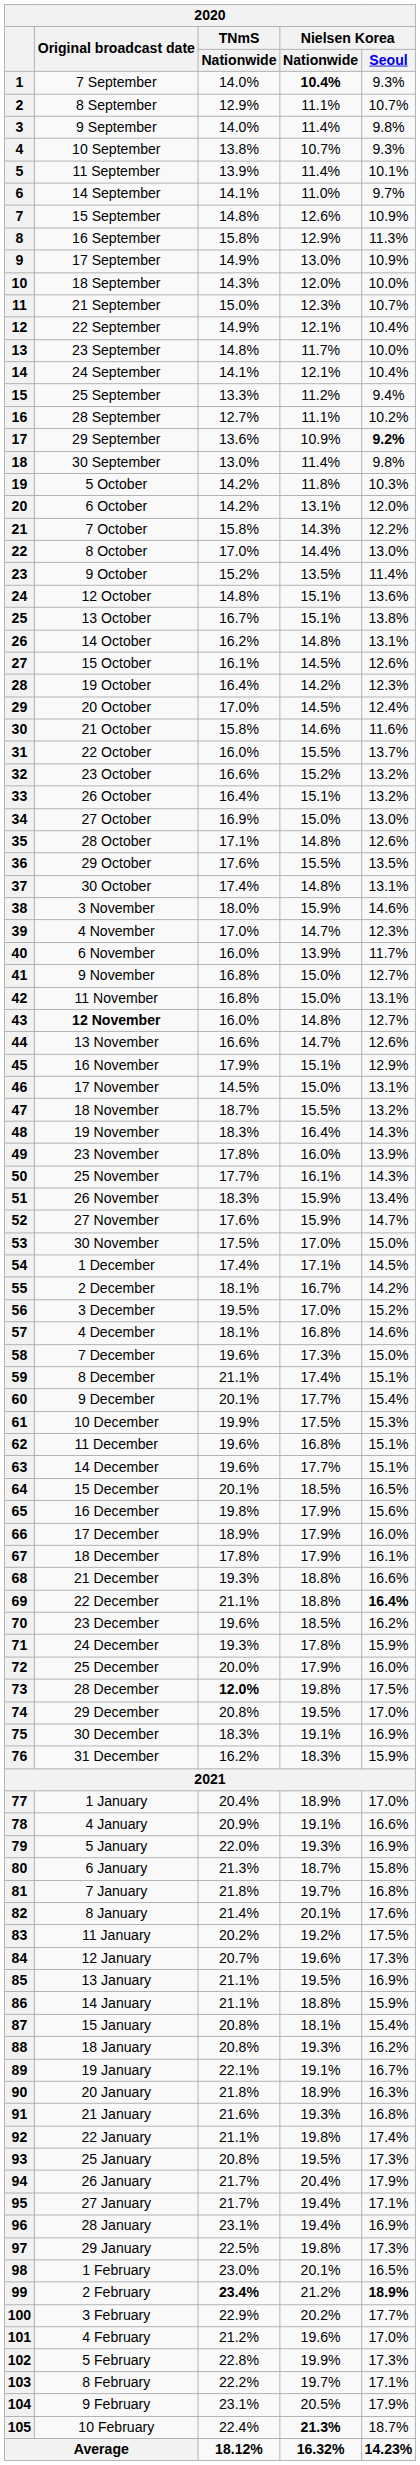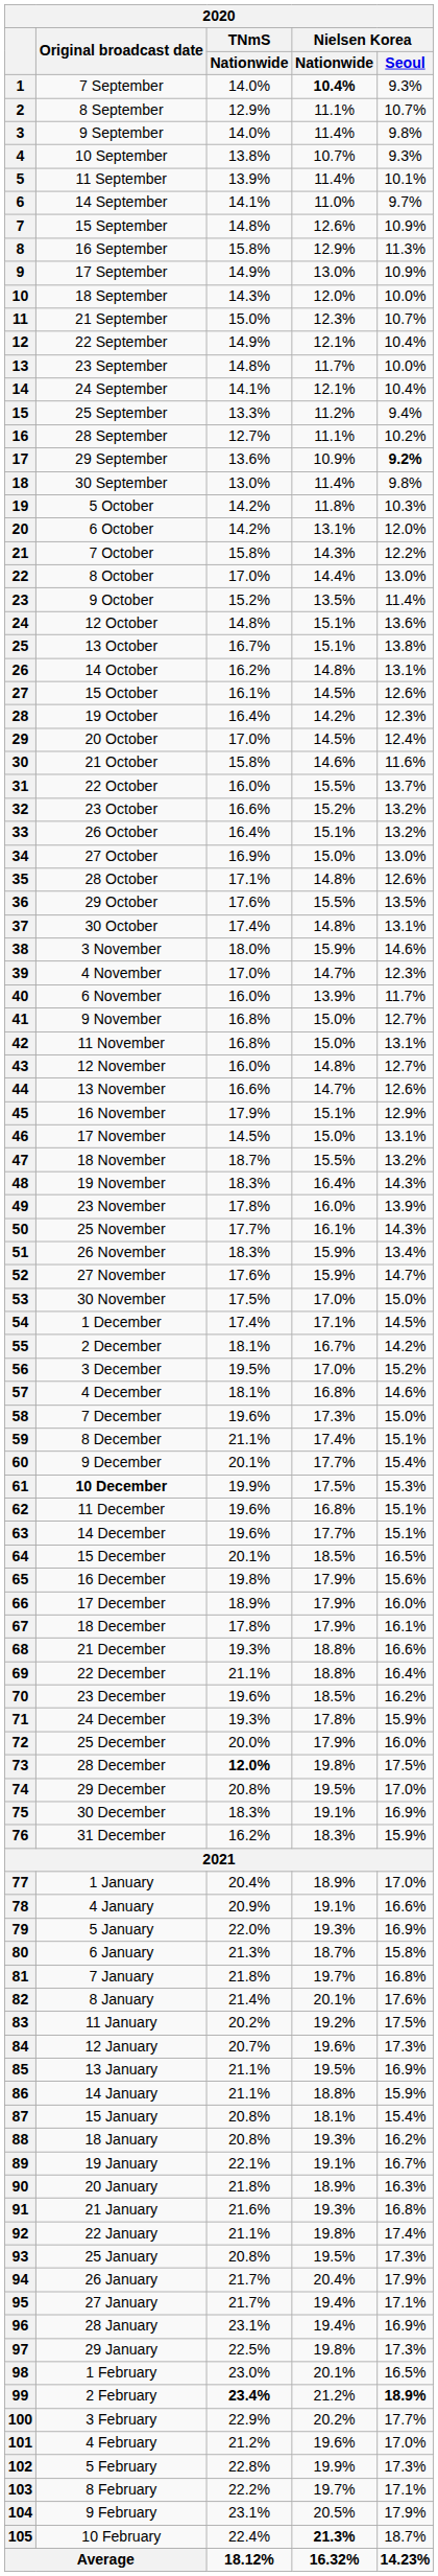43 | Original broadcast date: bold -> normal
61 | Original broadcast date: normal -> bold
69 | Nielsen Korea / Seoul: bold -> normal
